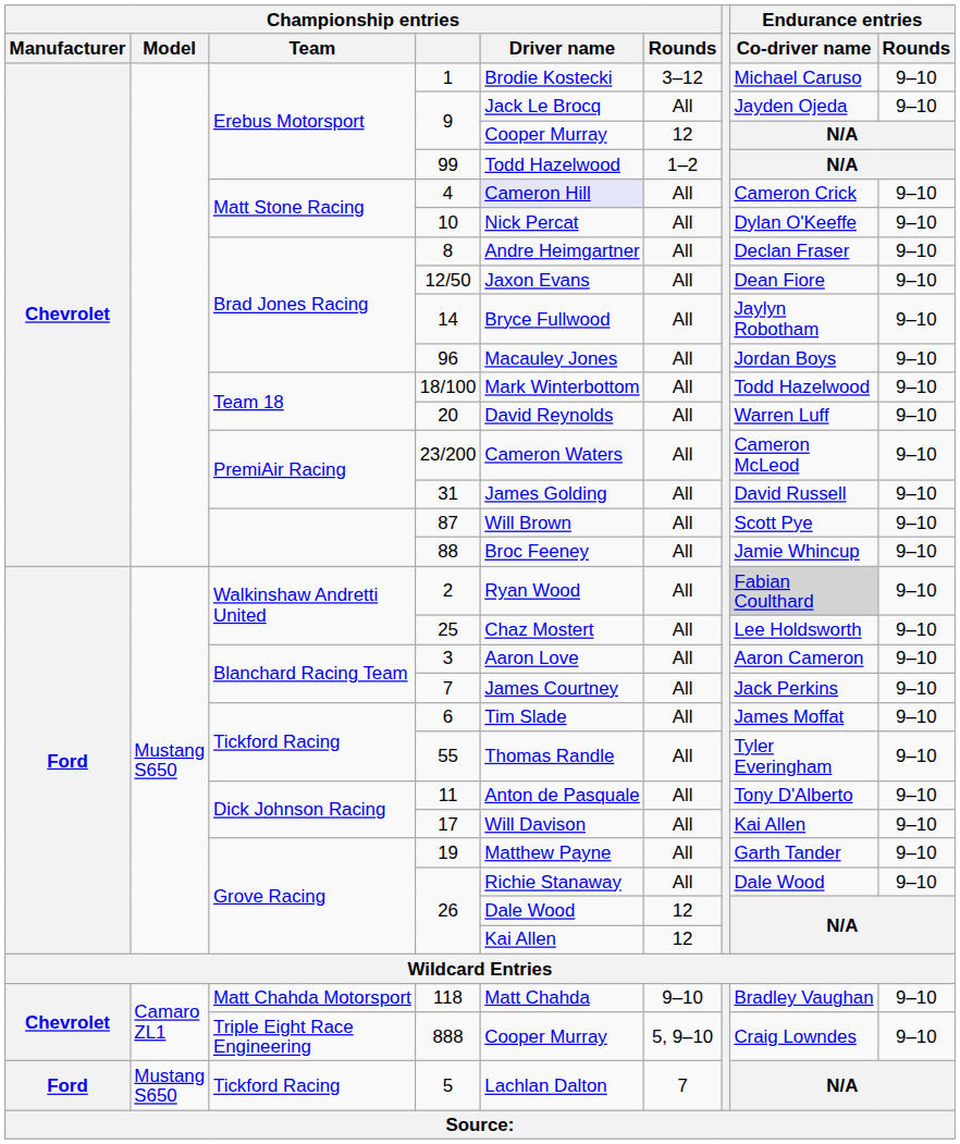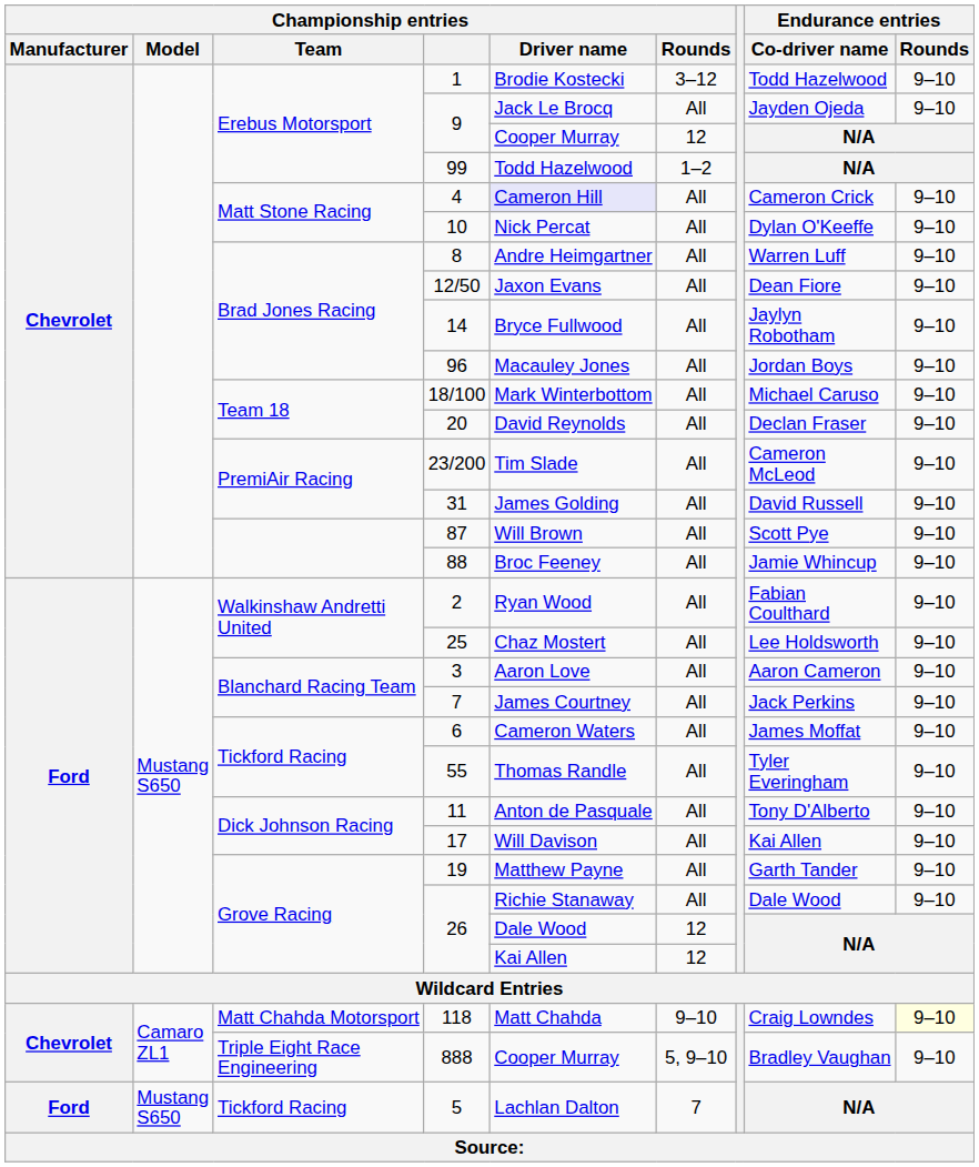1 | Endurance entries / Co-driver name: Michael Caruso -> Todd Hazelwood
8 | Endurance entries / Co-driver name: Declan Fraser -> Warren Luff
18/100 | Endurance entries / Co-driver name: Todd Hazelwood -> Michael Caruso
20 | Endurance entries / Co-driver name: Warren Luff -> Declan Fraser
23/200 | Championship entries / Driver name: Cameron Waters -> Tim Slade
2 | Endurance entries / Co-driver name: lightgrey background -> no background
6 | Championship entries / Driver name: Tim Slade -> Cameron Waters
118 | Endurance entries / Co-driver name: Bradley Vaughan -> Craig Lowndes
118 | Endurance entries / Rounds: no background -> lightyellow background
888 | Endurance entries / Co-driver name: Craig Lowndes -> Bradley Vaughan
